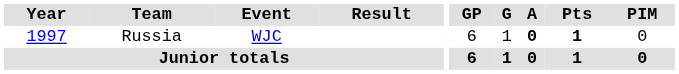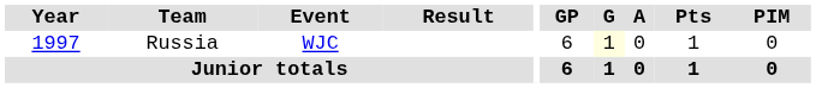Russia | G: no background -> lightyellow background
Russia | A: bold -> normal
Russia | Pts: bold -> normal
